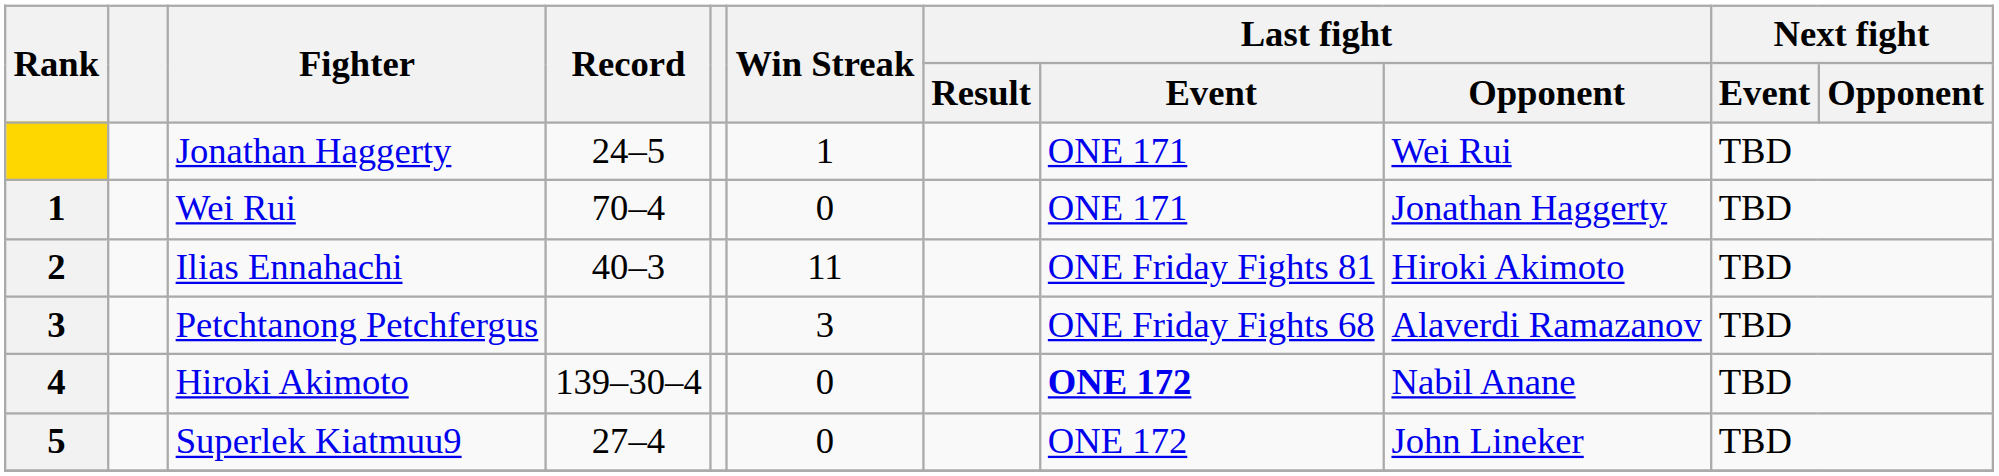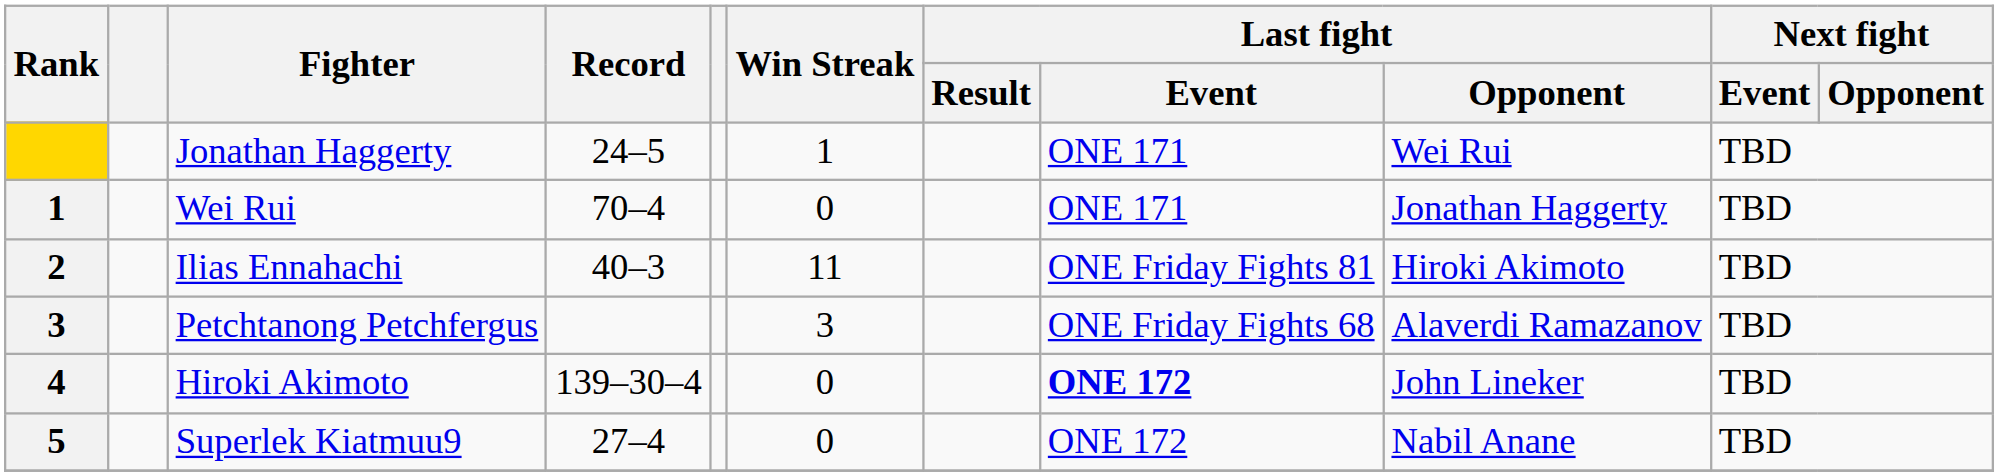4 | Last fight / Opponent: Nabil Anane -> John Lineker
5 | Last fight / Opponent: John Lineker -> Nabil Anane
